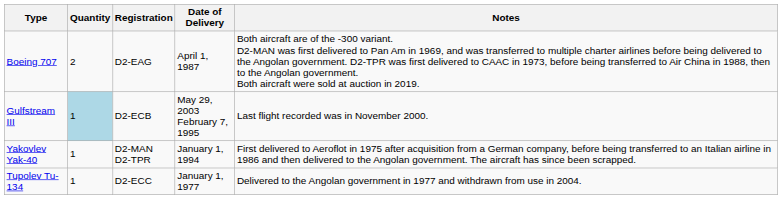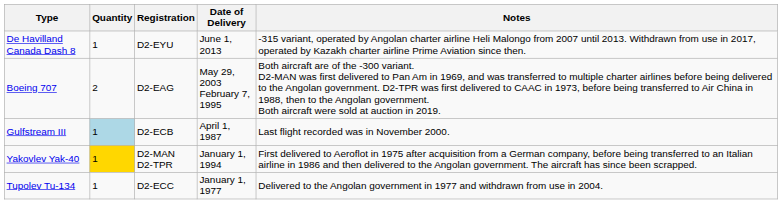+ row: De Havilland Canada Dash 8 | 1 | D2-EYU | June 1, 2013 | -315 variant, operated by Angolan charter airline Heli Malongo from 2007 until 2013. Withdrawn from use in 2017, operated by Kazakh charter airline Prime Aviation since then.
Boeing 707 | Date of Delivery: April 1, 1987 -> May 29, 2003 February 7, 1995
Gulfstream III | Date of Delivery: May 29, 2003 February 7, 1995 -> April 1, 1987
Yakovlev Yak-40 | Quantity: no background -> gold background
